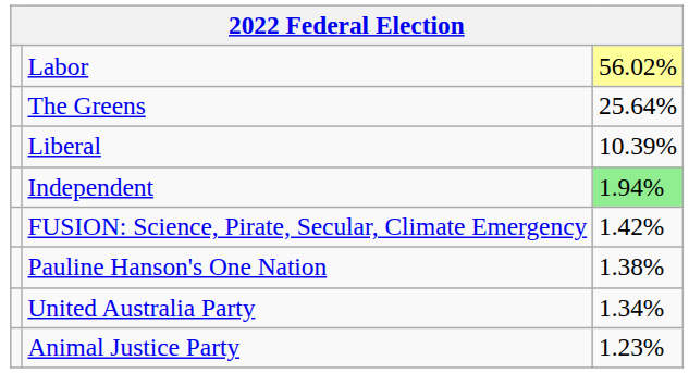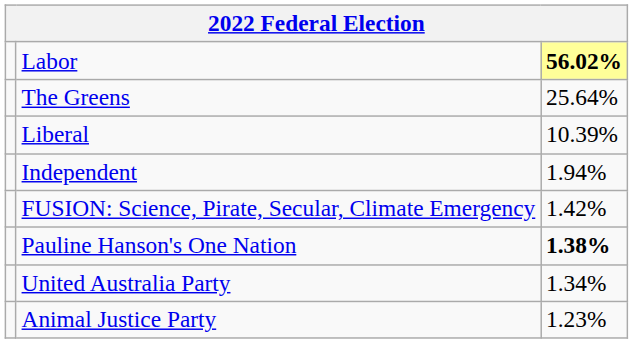Labor | column 3: normal -> bold
Independent | column 3: lightgreen background -> no background
Pauline Hanson's One Nation | column 3: normal -> bold
